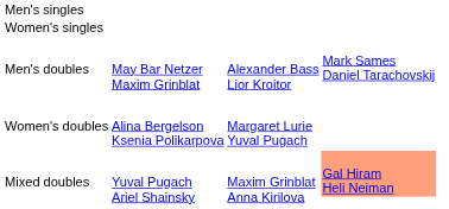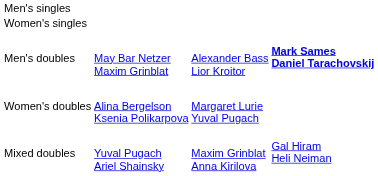Men's doubles / Mark Sames Daniel Tarachovskij | column 4: normal -> bold
Mixed doubles / Gal Hiram Heli Neiman | column 4: lightsalmon background -> no background
